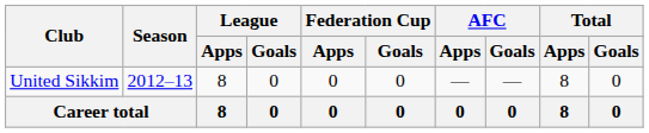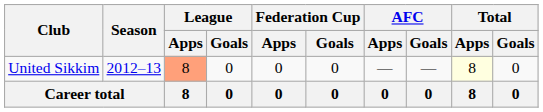United Sikkim | League / Apps: no background -> lightsalmon background
United Sikkim | Total / Apps: no background -> lightyellow background
